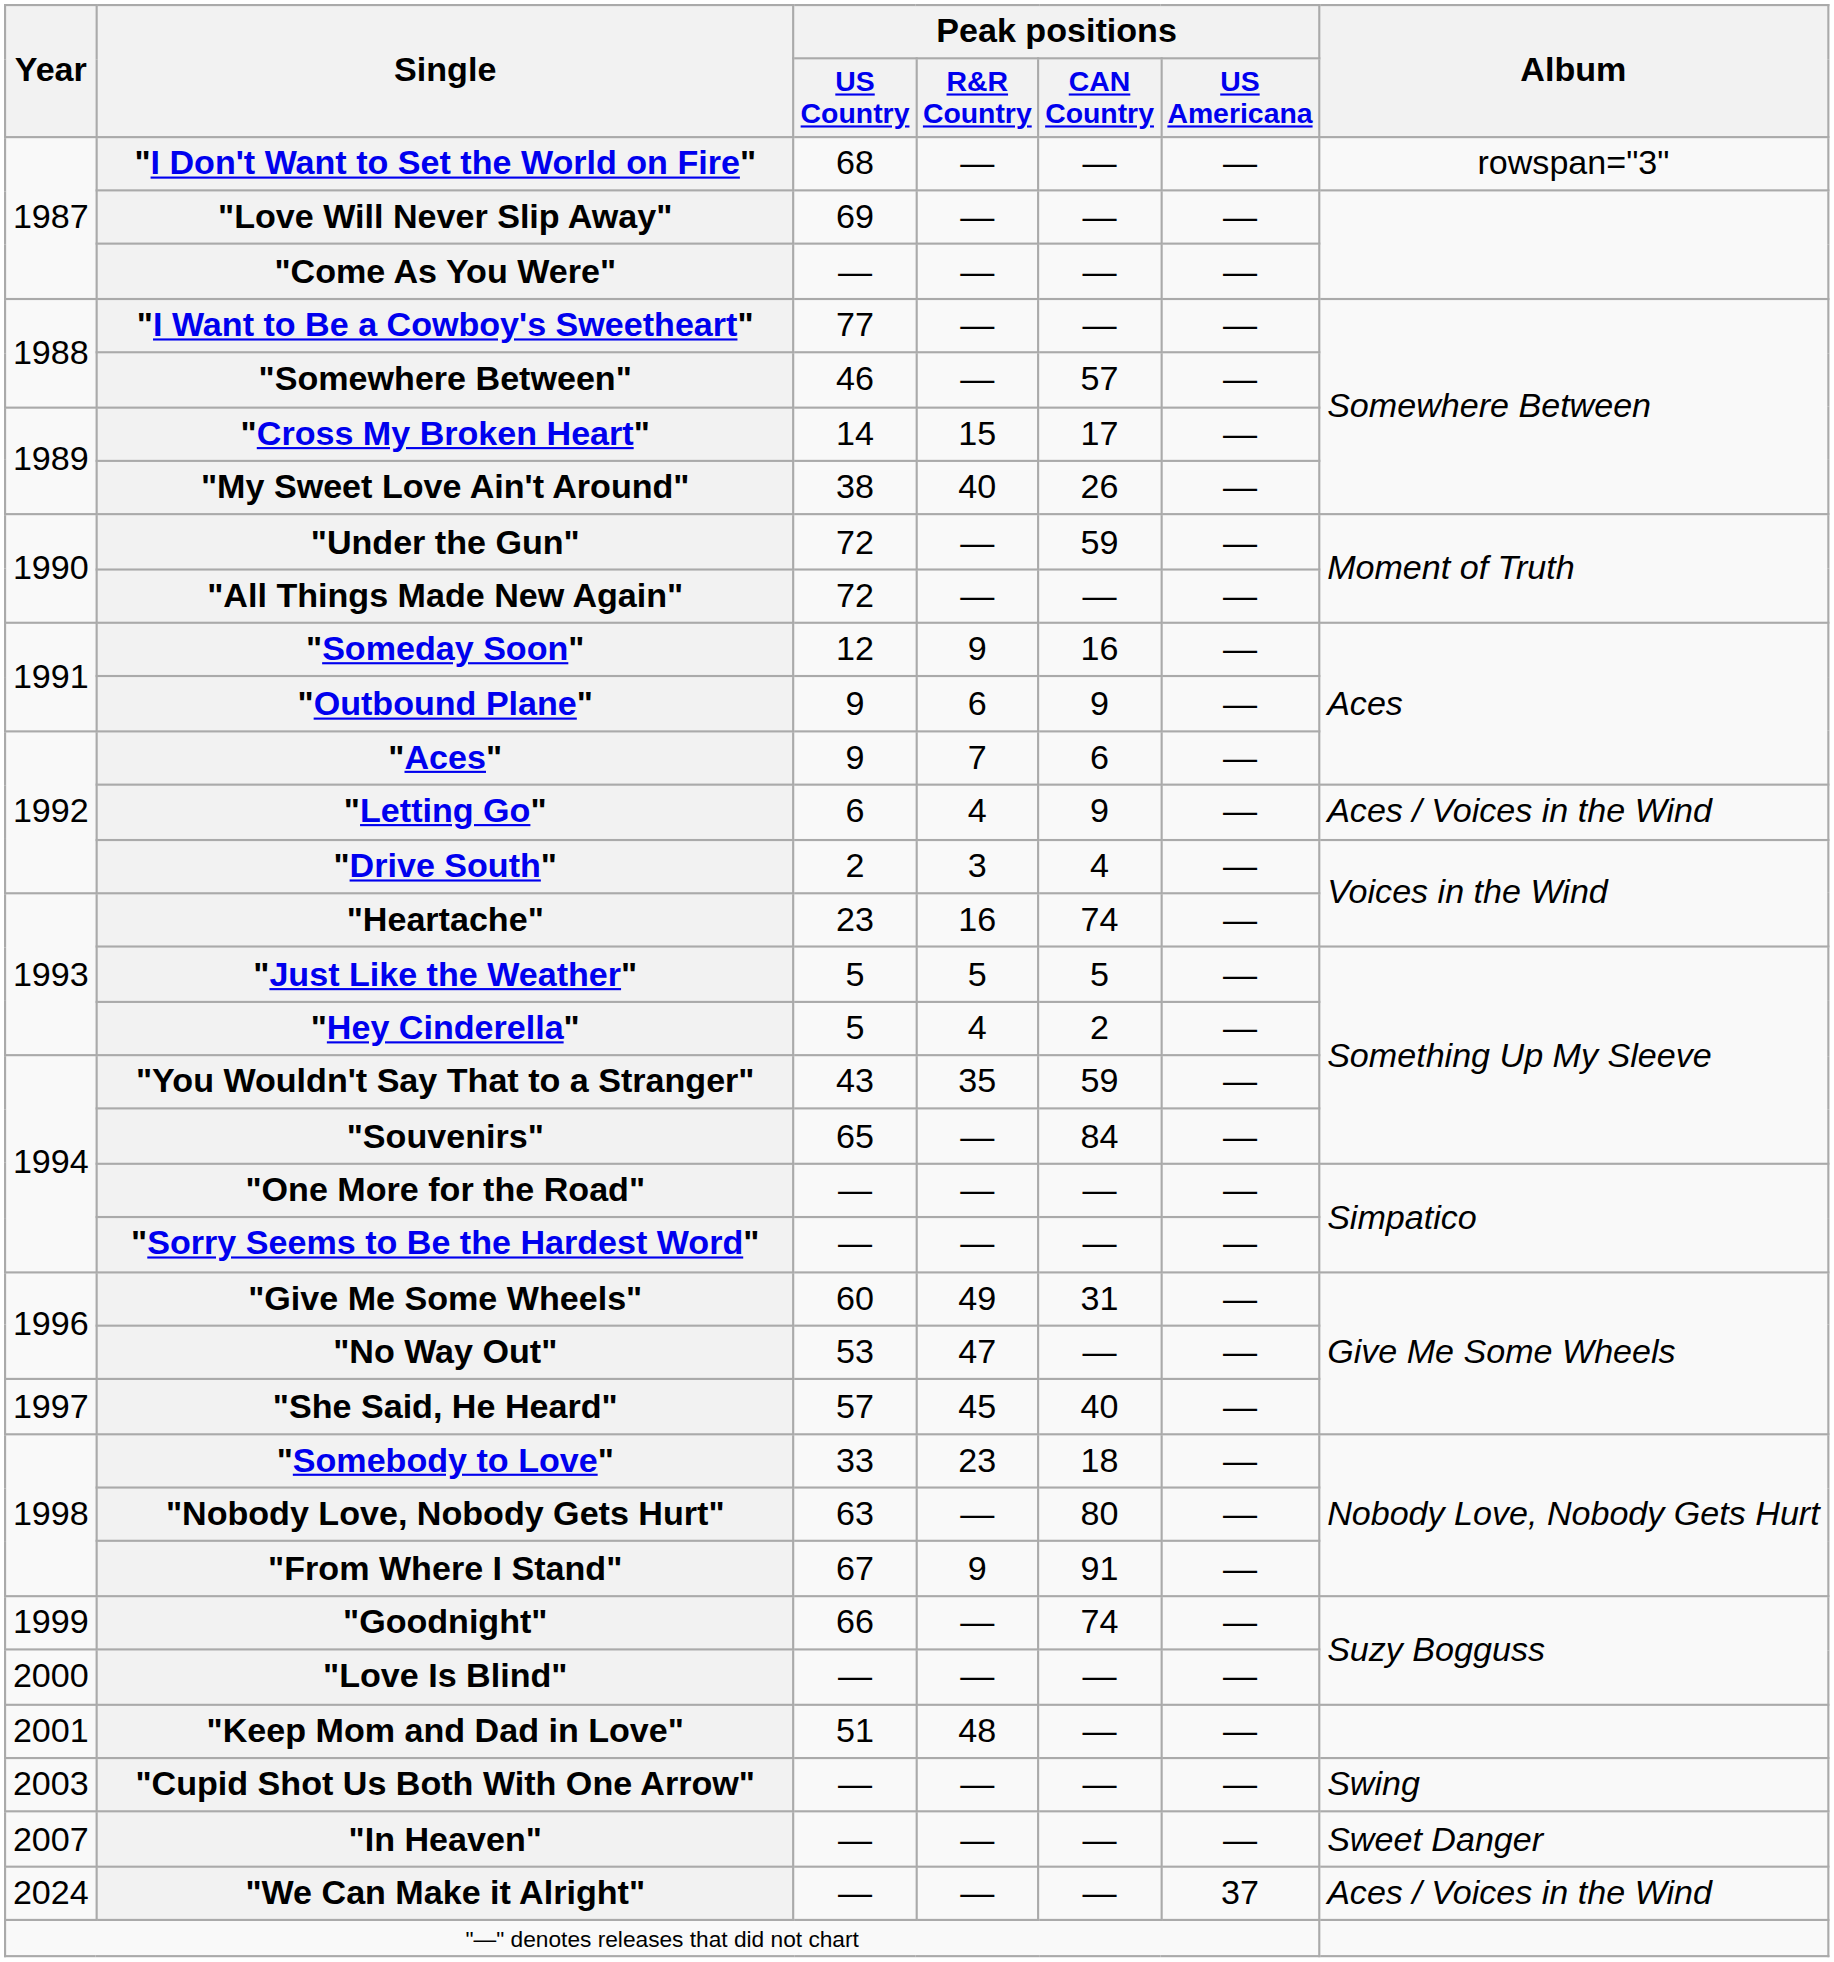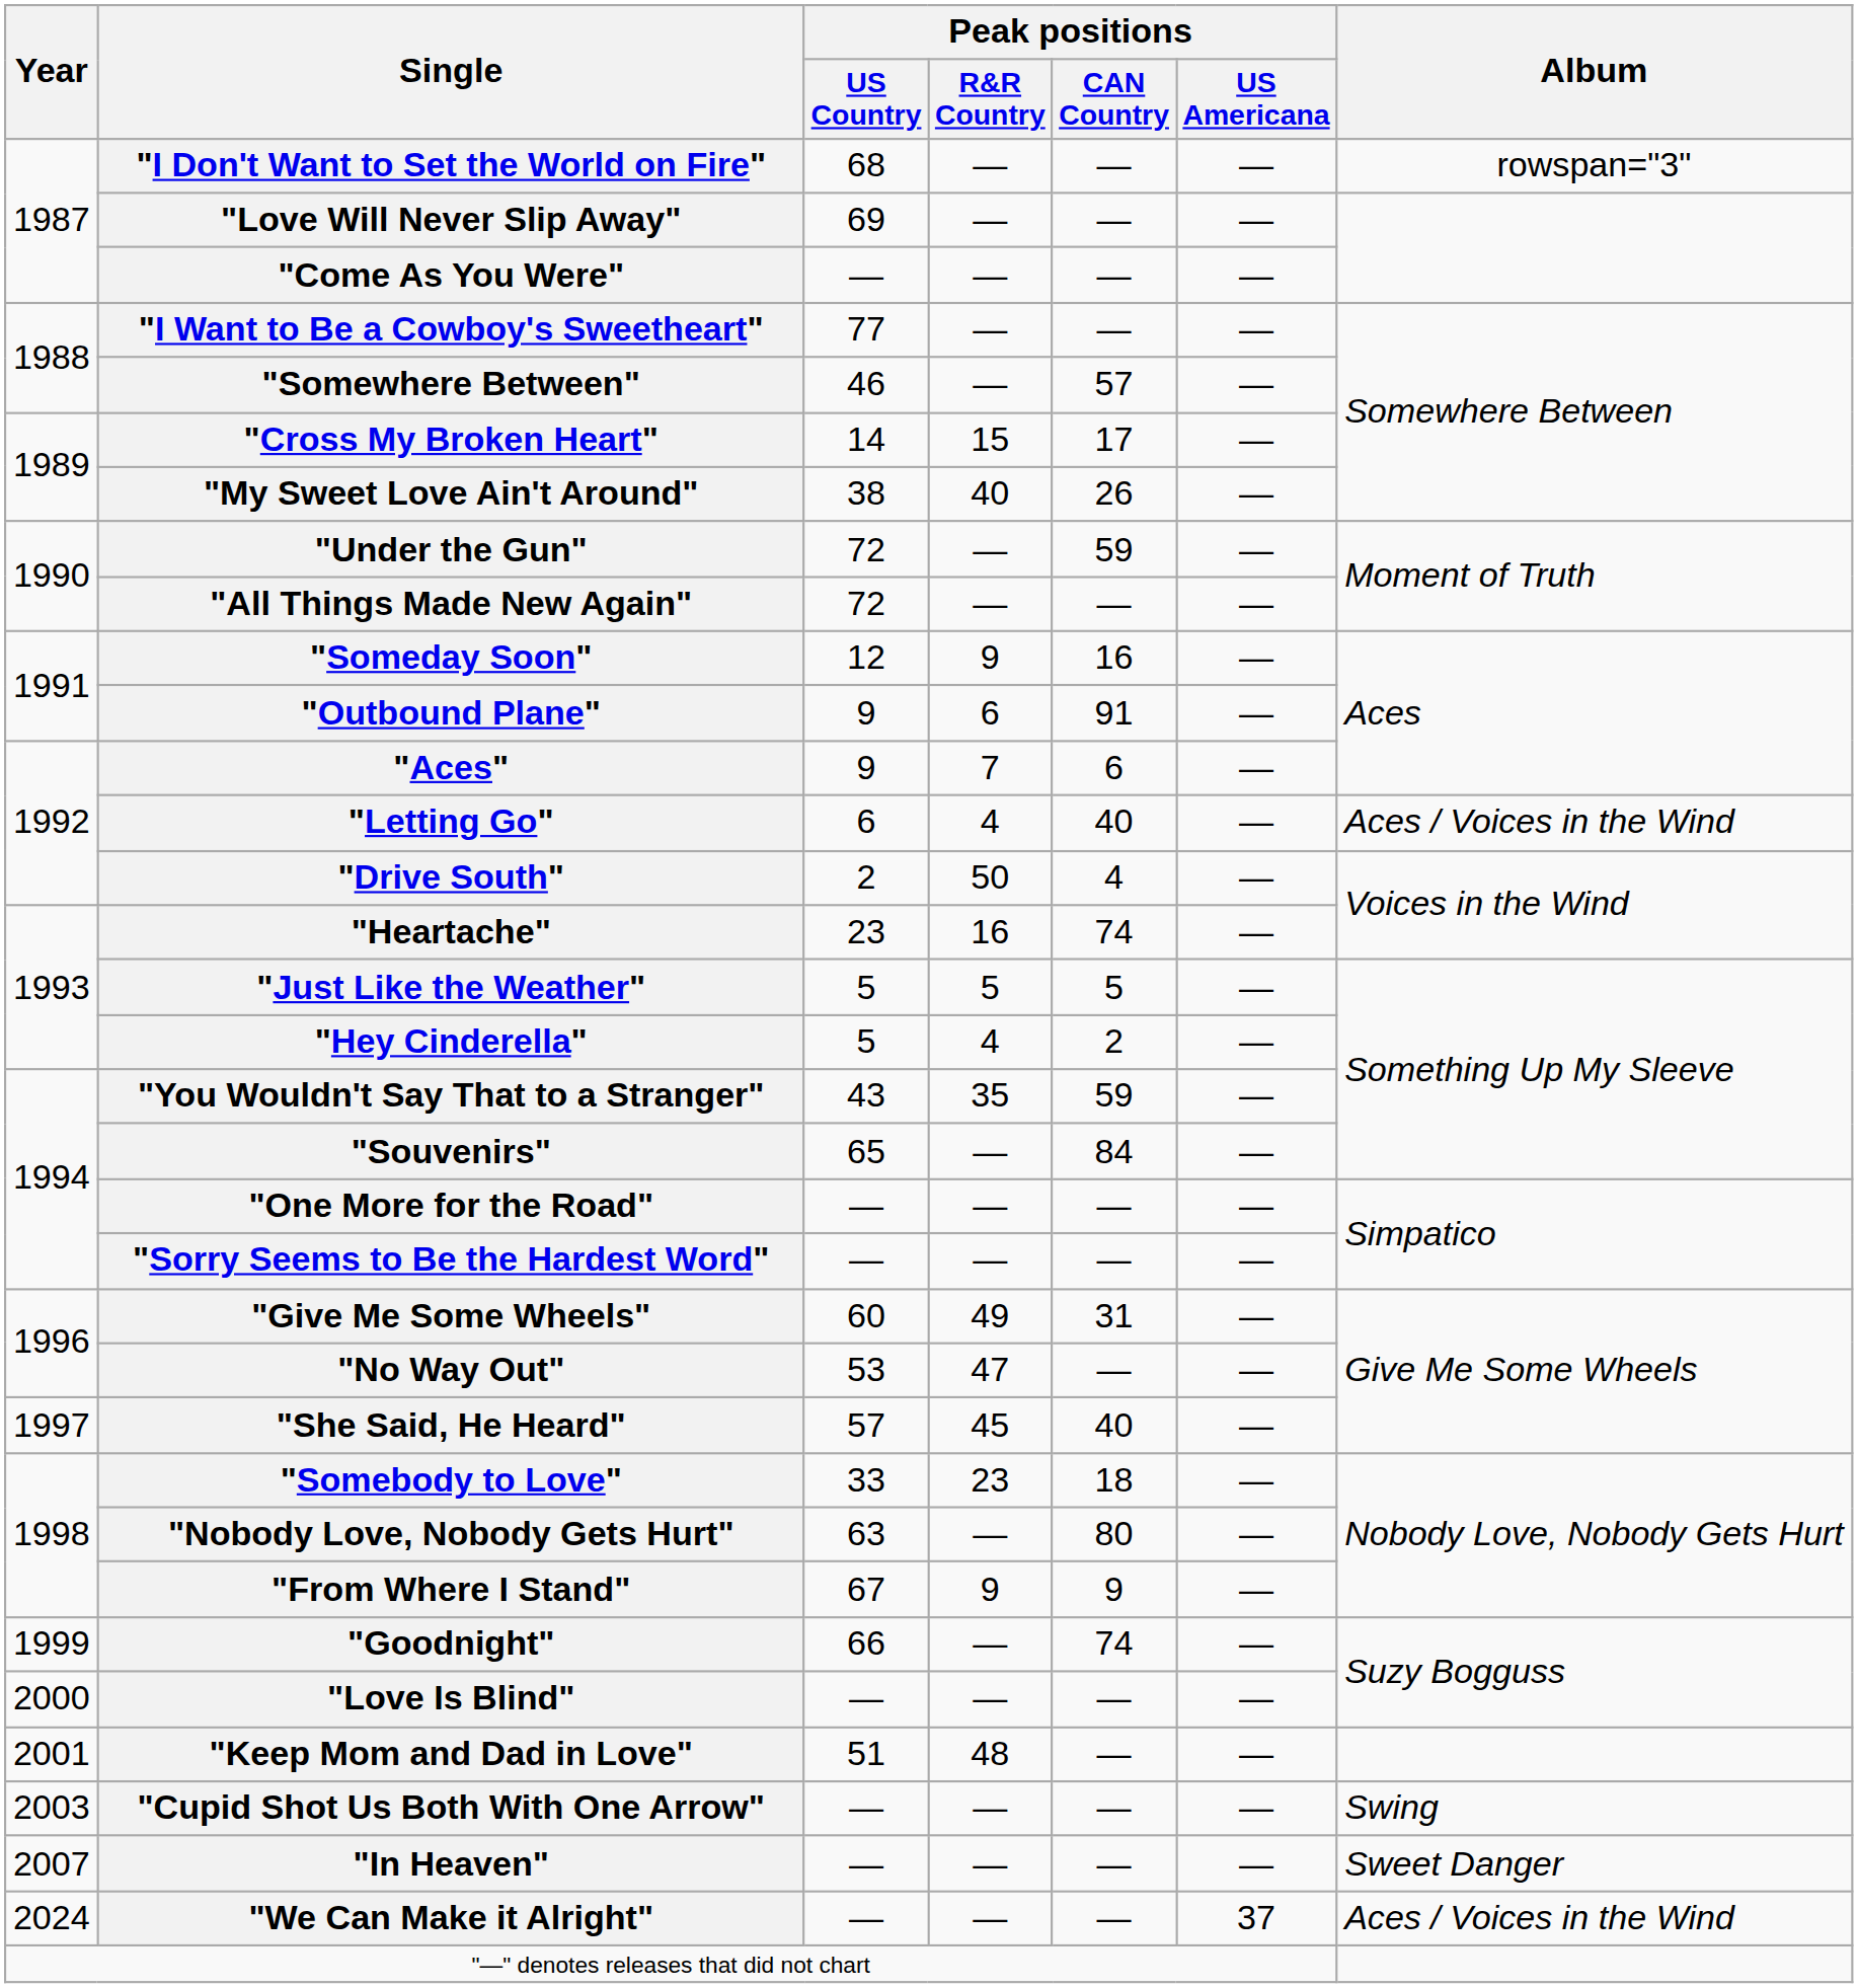"Outbound Plane" | Peak positions / CAN Country: 9 -> 91
"Letting Go" | Peak positions / CAN Country: 9 -> 40
"Drive South" | Peak positions / R&R Country: 3 -> 50
"From Where I Stand" | Peak positions / CAN Country: 91 -> 9
